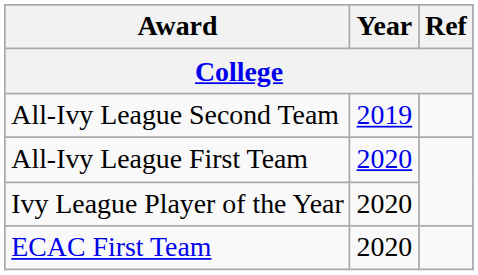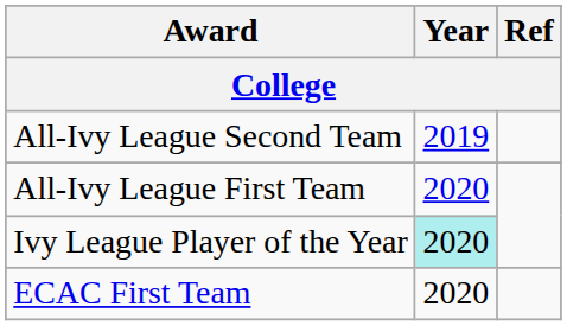Ivy League Player of the Year | Year: no background -> paleturquoise background
